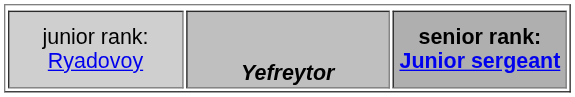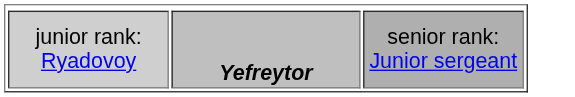junior rank: Ryadovoy | column 3: bold -> normal
